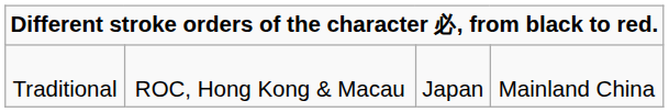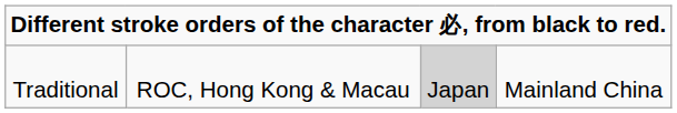Traditional | column 3: no background -> lightgrey background
